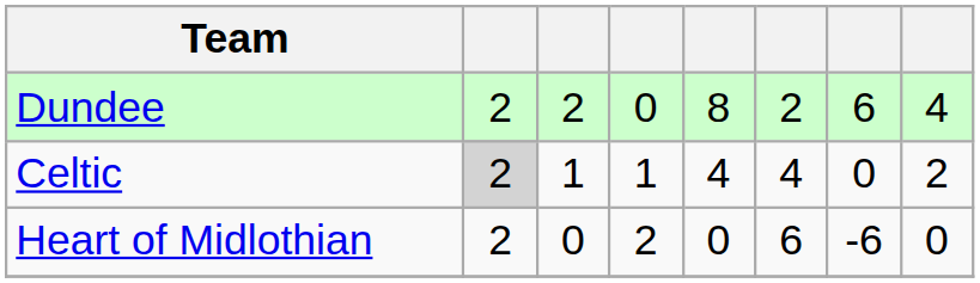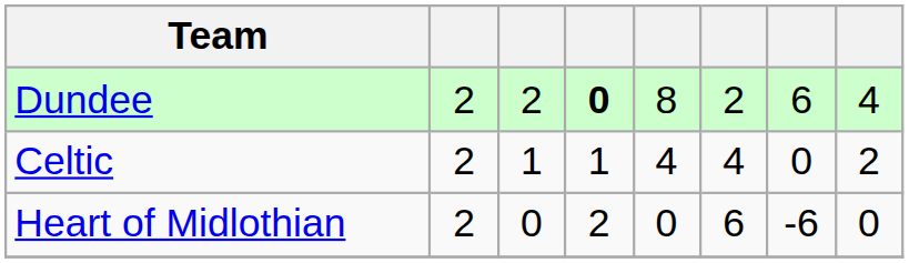Dundee | column 4: normal -> bold
Celtic | column 2: lightgrey background -> no background
